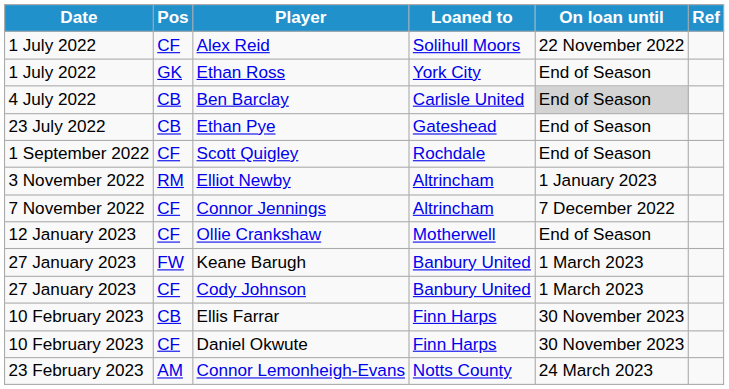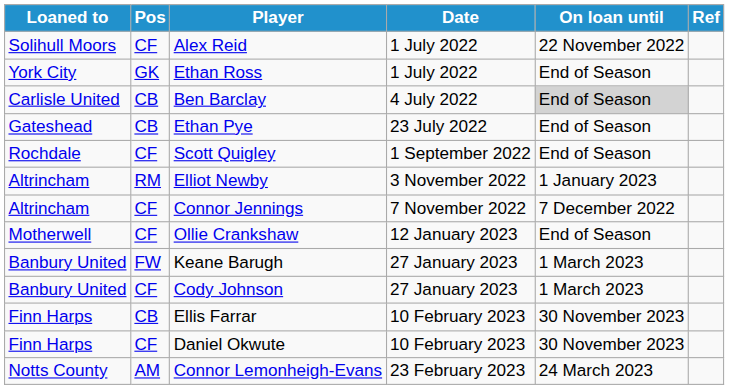columns swapped: Date <-> Loaned to
